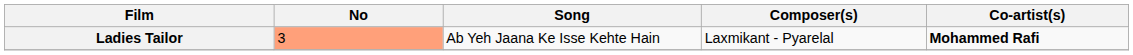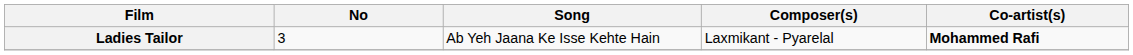Ladies Tailor | No: lightsalmon background -> no background
